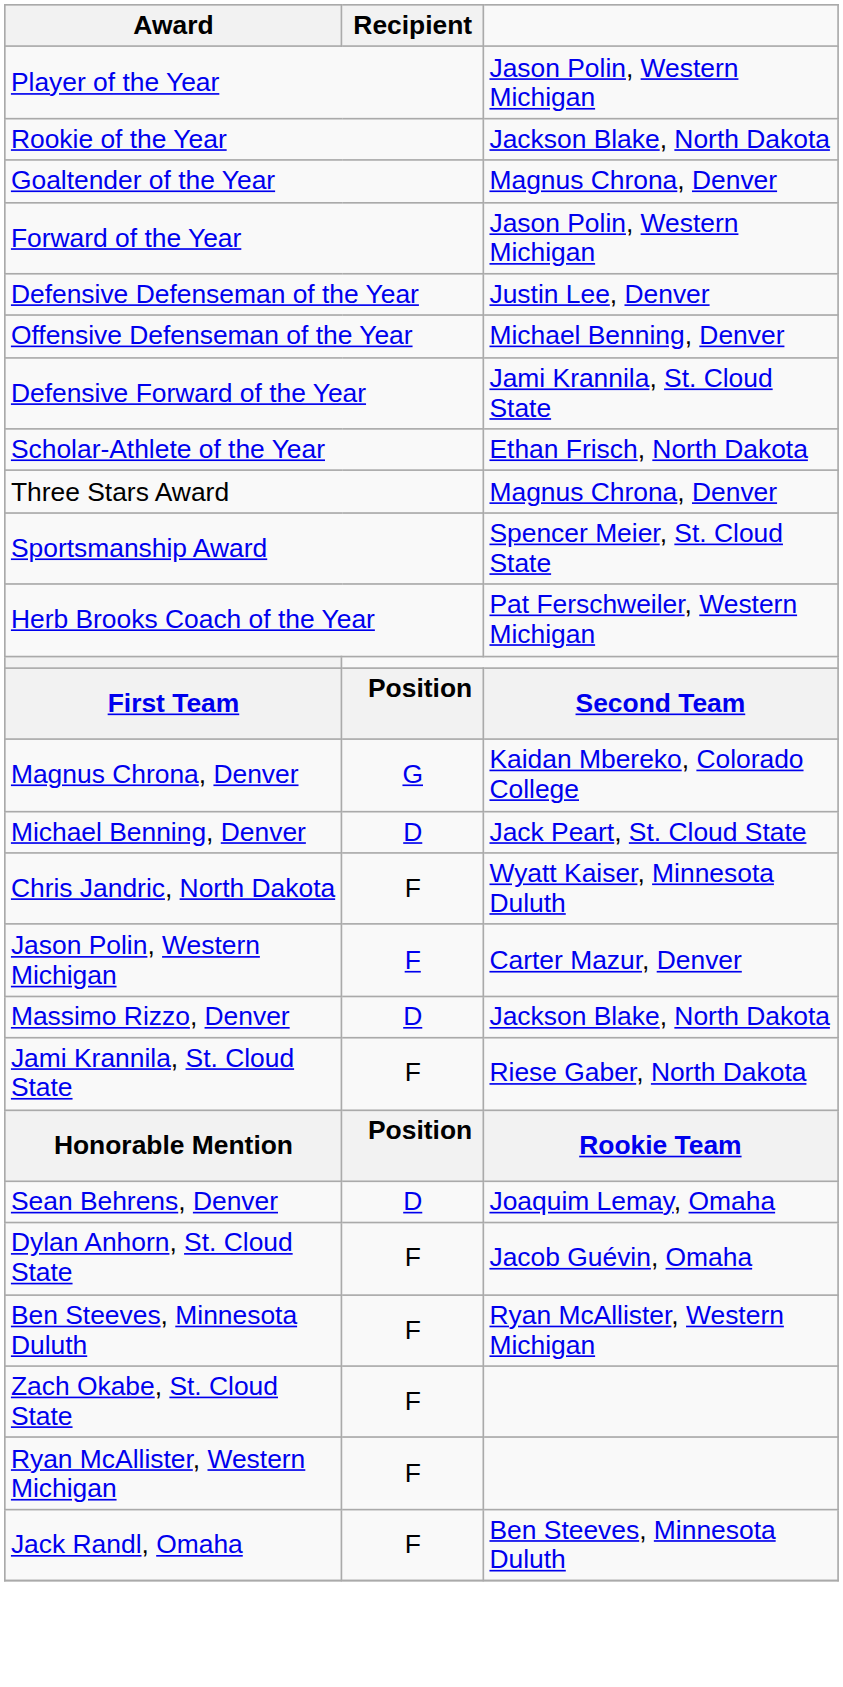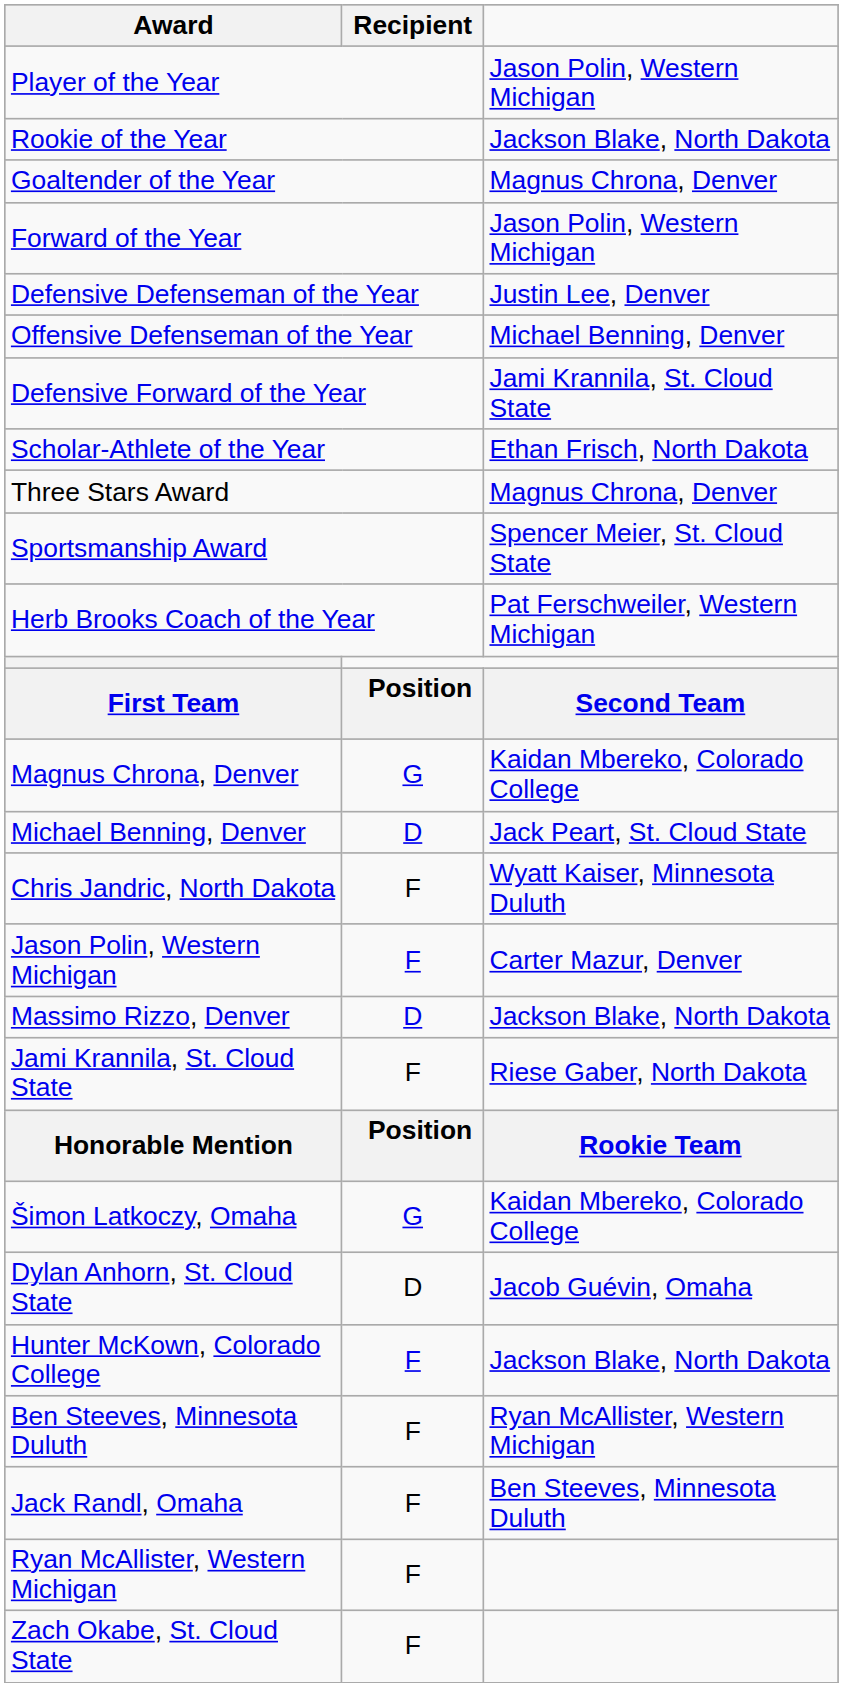+ row: Šimon Latkoczy, Omaha | G | Kaidan Mbereko, Colorado College
- row: Sean Behrens, Denver | D | Joaquim Lemay, Omaha
Dylan Anhorn, St. Cloud State | Recipient: F -> D
+ row: Hunter McKown, Colorado College | F | Jackson Blake, North Dakota
rows swapped: Jack Randl, Omaha <-> Zach Okabe, St. Cloud State
